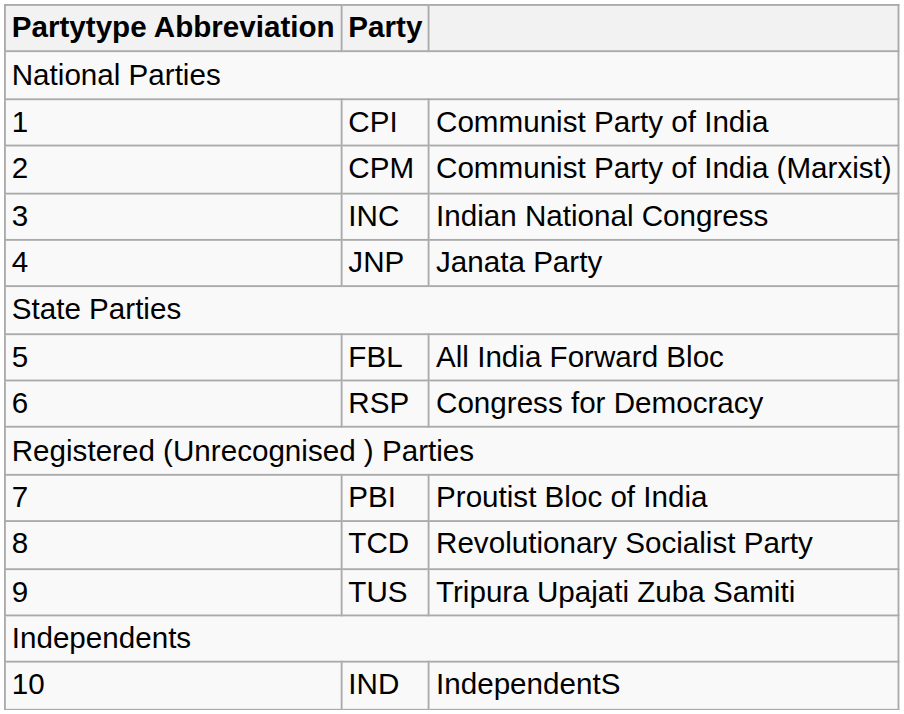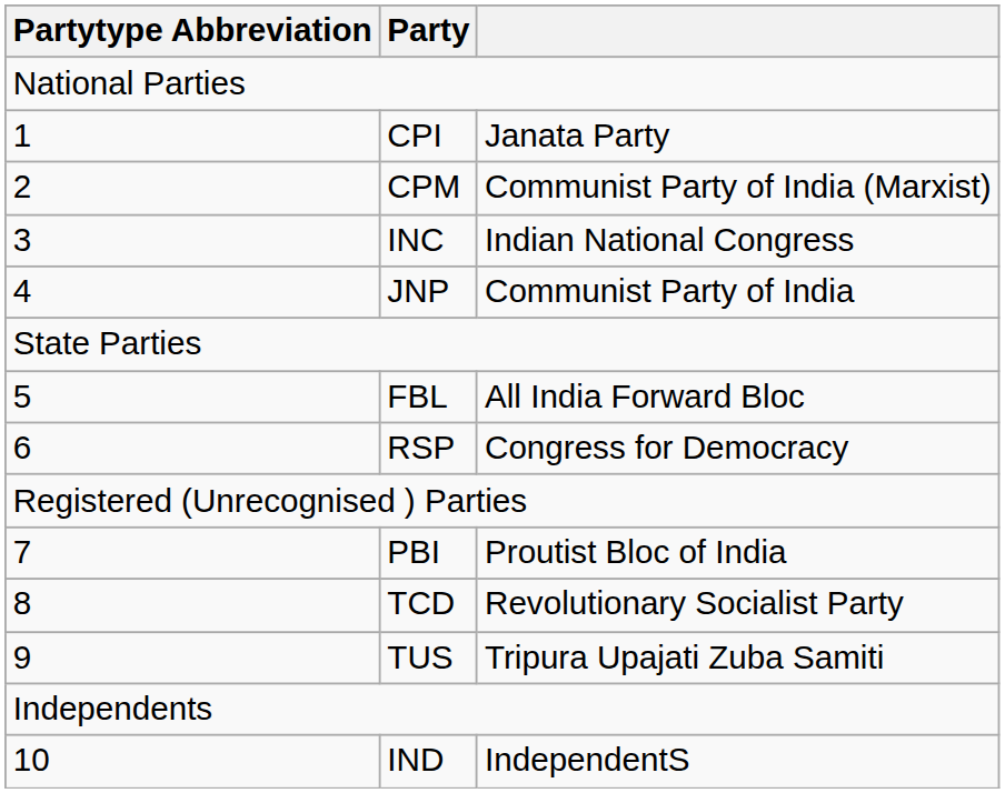CPI | column 3: Communist Party of India -> Janata Party
JNP | column 3: Janata Party -> Communist Party of India
